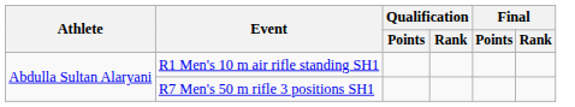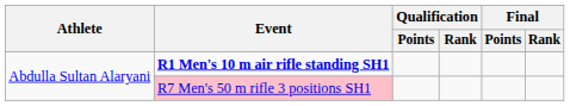R1 Men's 10 m air rifle standing SH1 | Event: normal -> bold
R7 Men's 50 m rifle 3 positions SH1 | Event: no background -> pink background
